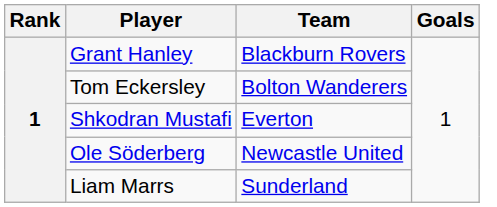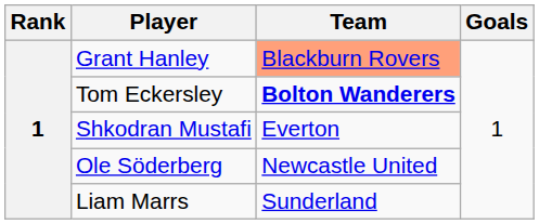Grant Hanley | Team: no background -> lightsalmon background
Tom Eckersley | Team: normal -> bold
